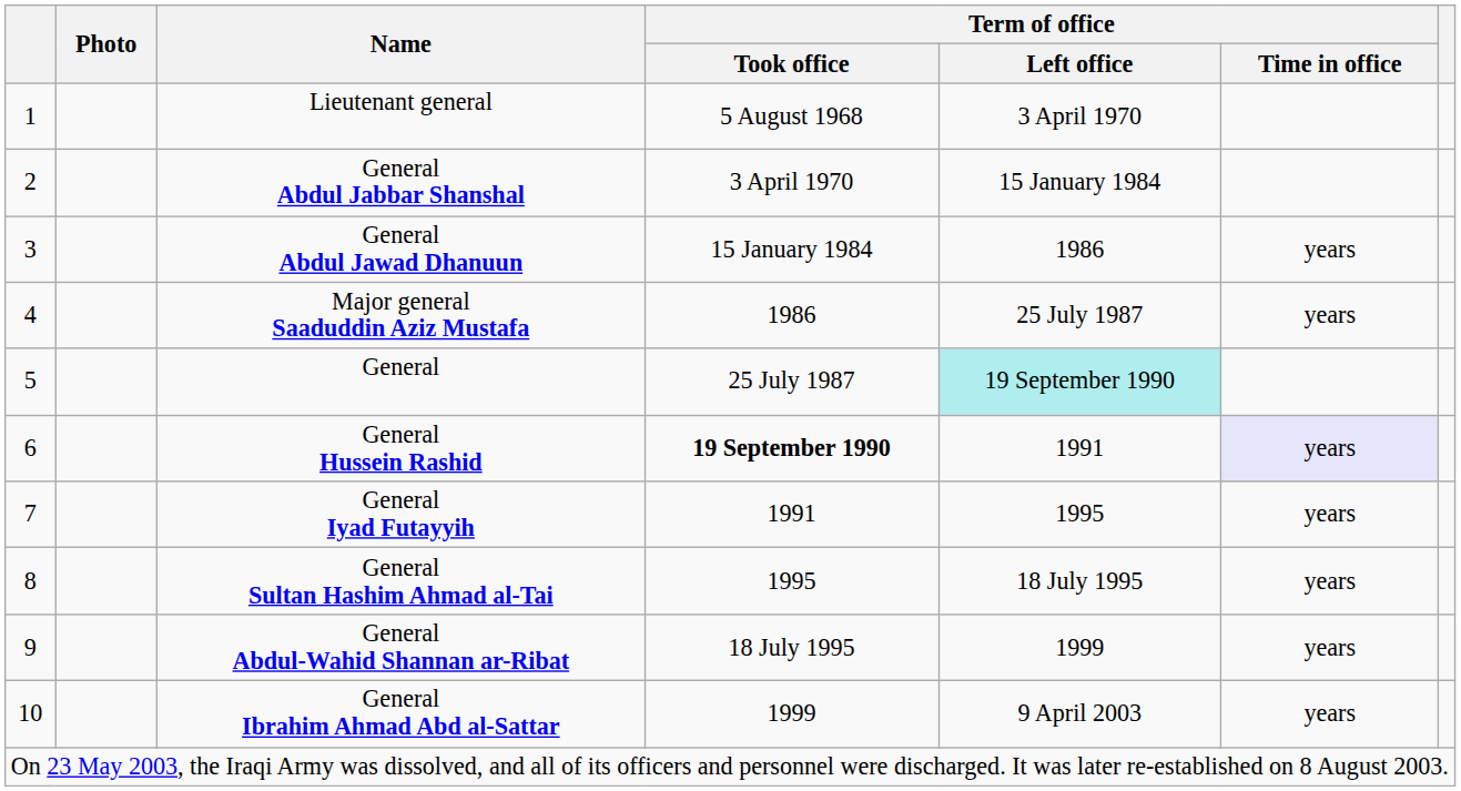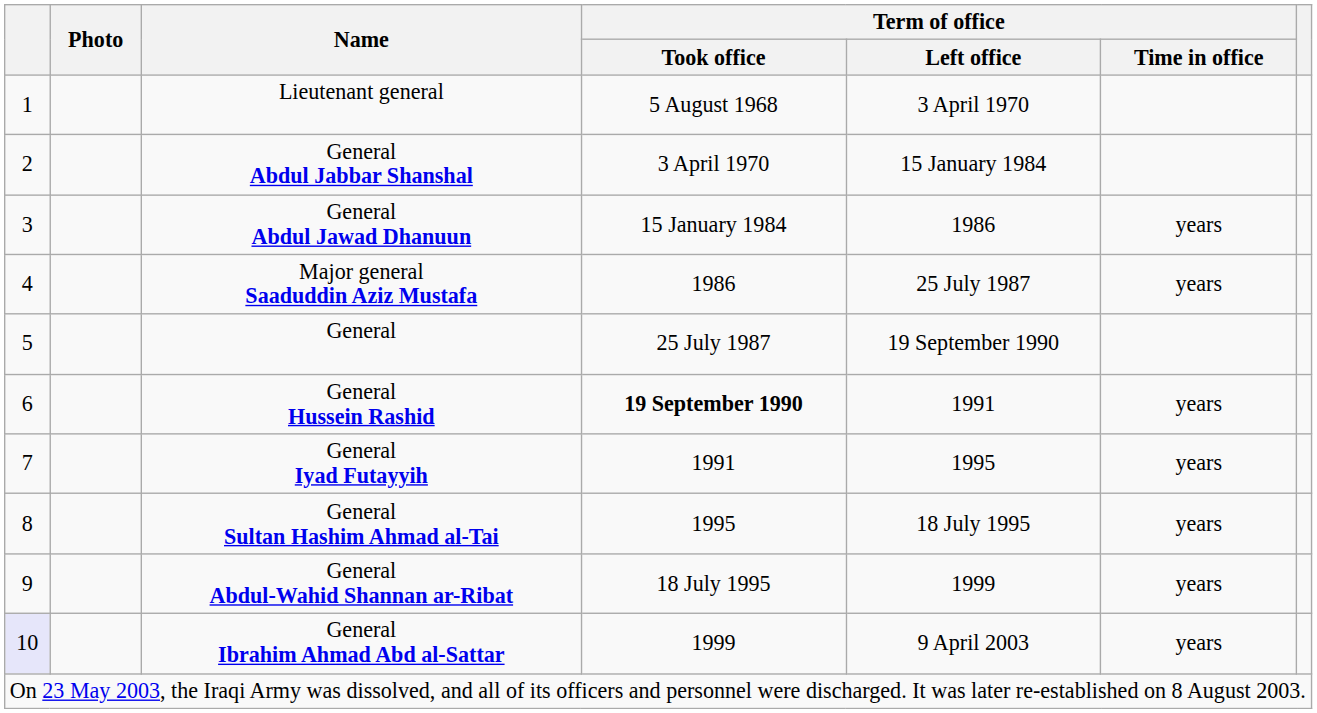General | Term of office / Left office: paleturquoise background -> no background
General Hussein Rashid | Term of office / Time in office: lavender background -> no background
General Ibrahim Ahmad Abd al-Sattar | column 1: no background -> lavender background
